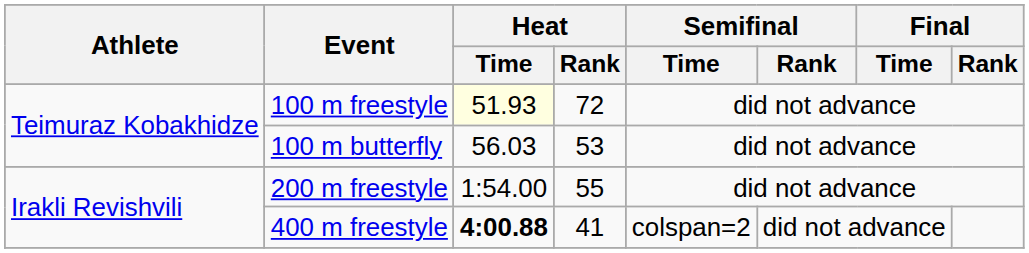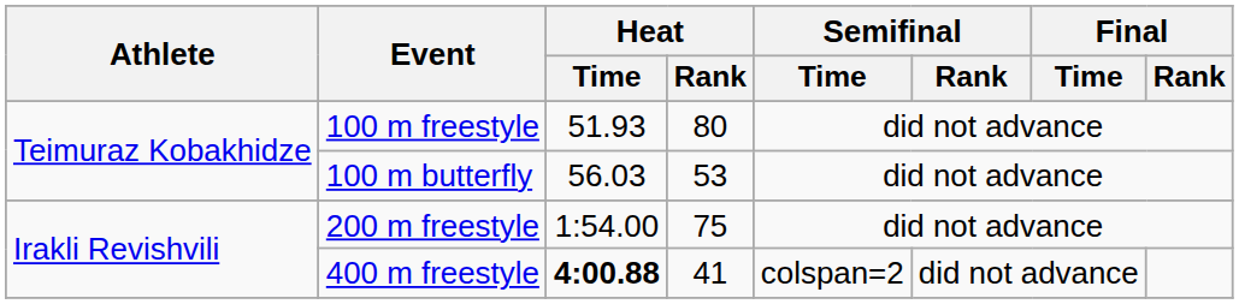100 m freestyle | Heat / Time: lightyellow background -> no background
100 m freestyle | Heat / Rank: 72 -> 80
200 m freestyle | Heat / Rank: 55 -> 75
